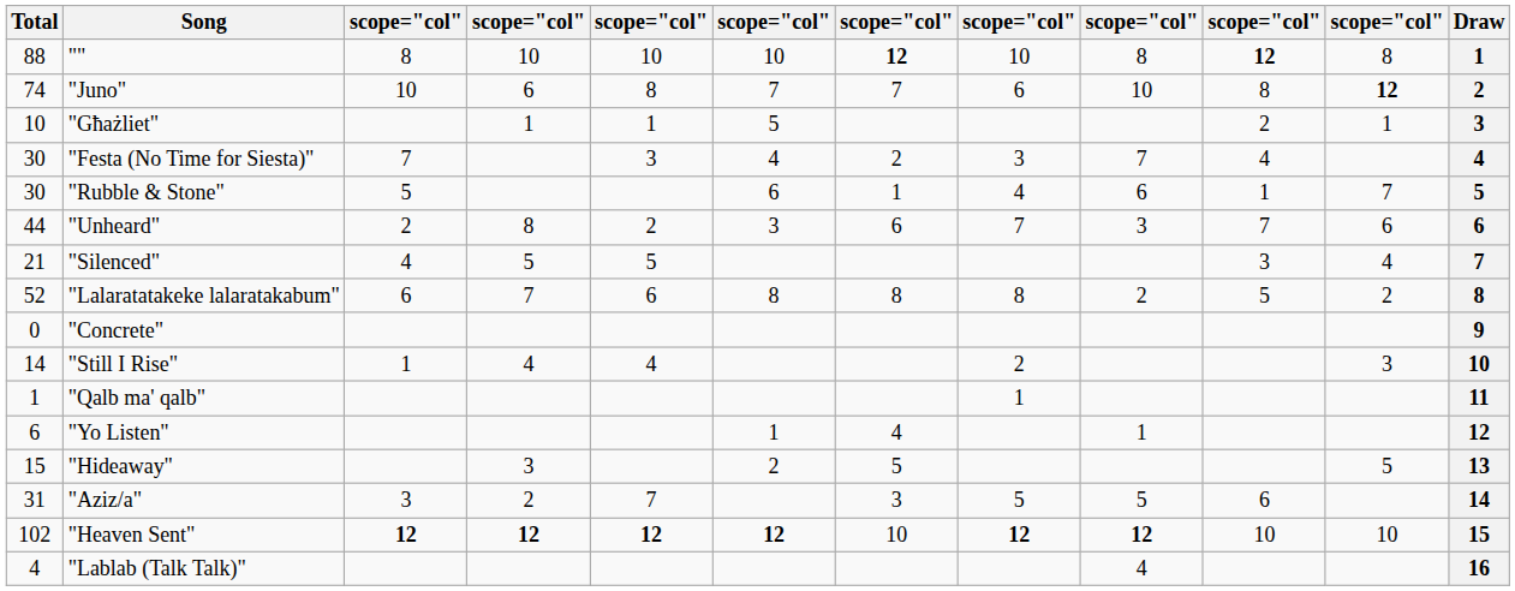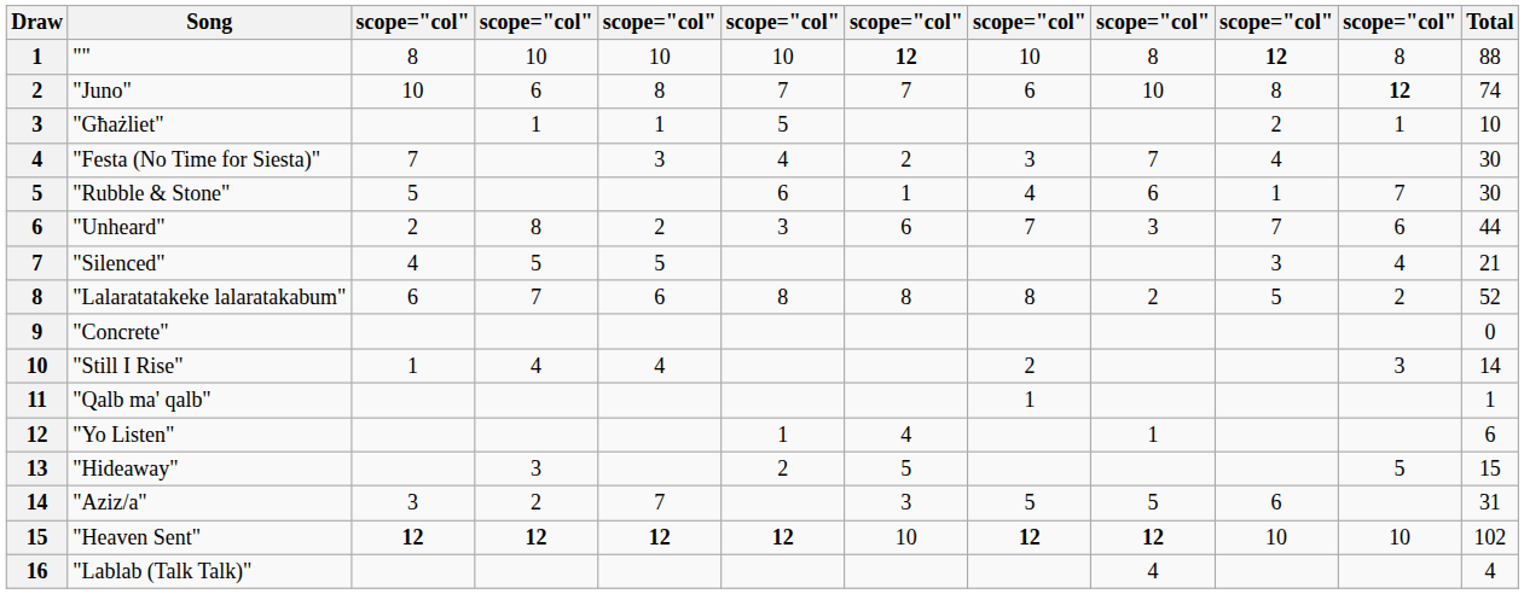columns swapped: Draw <-> Total
